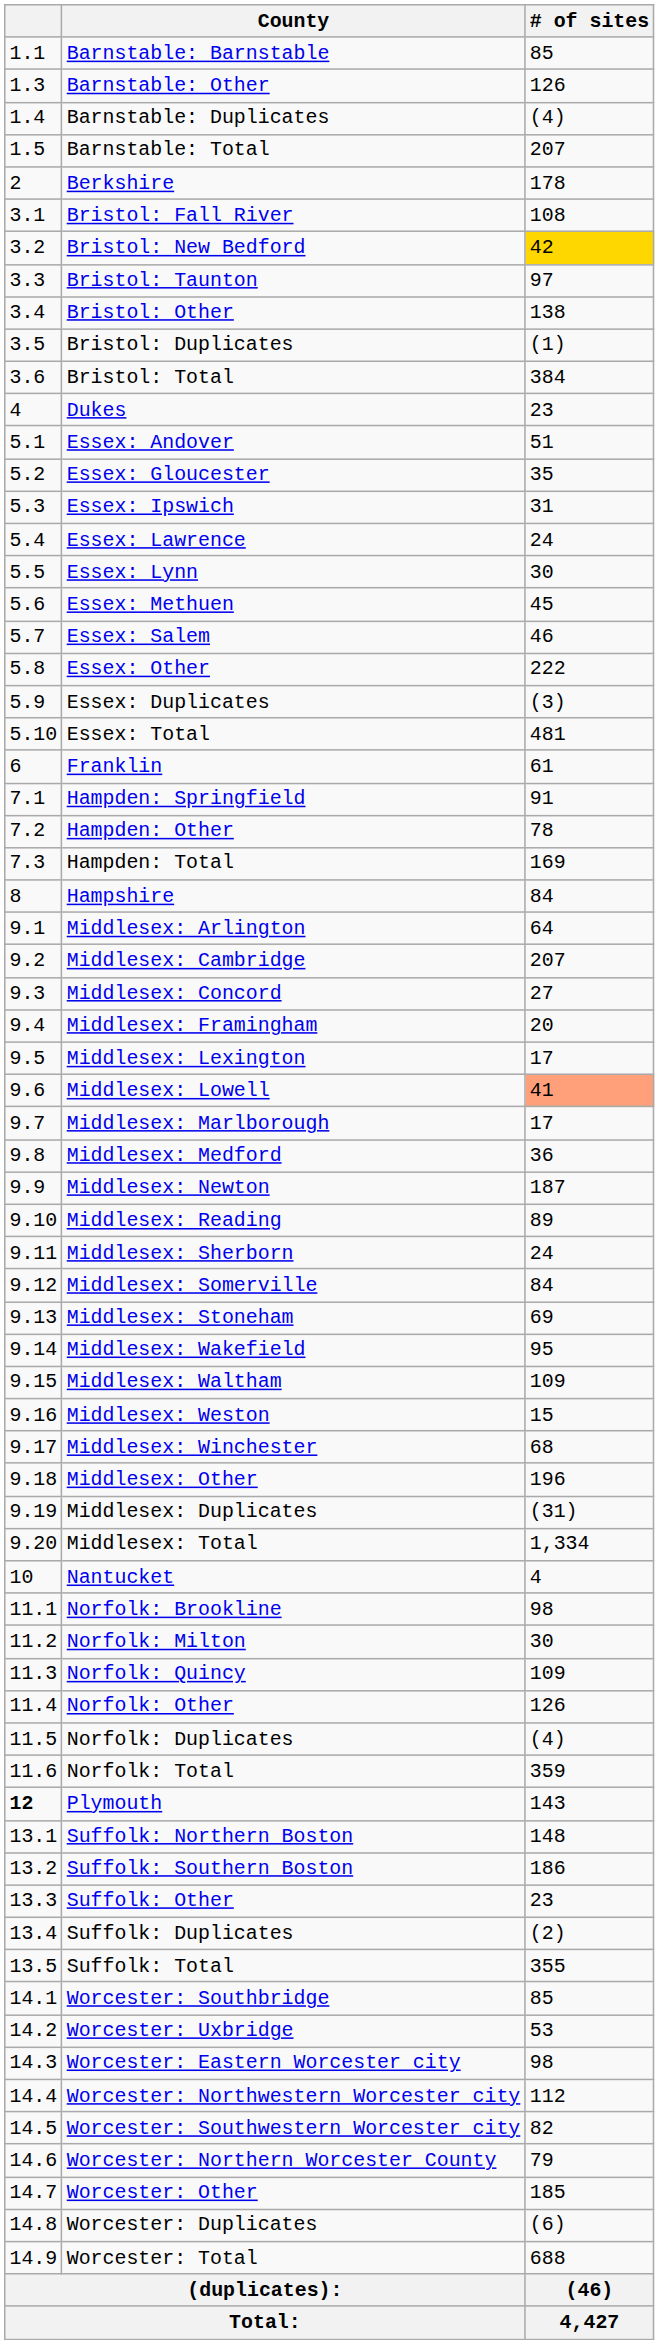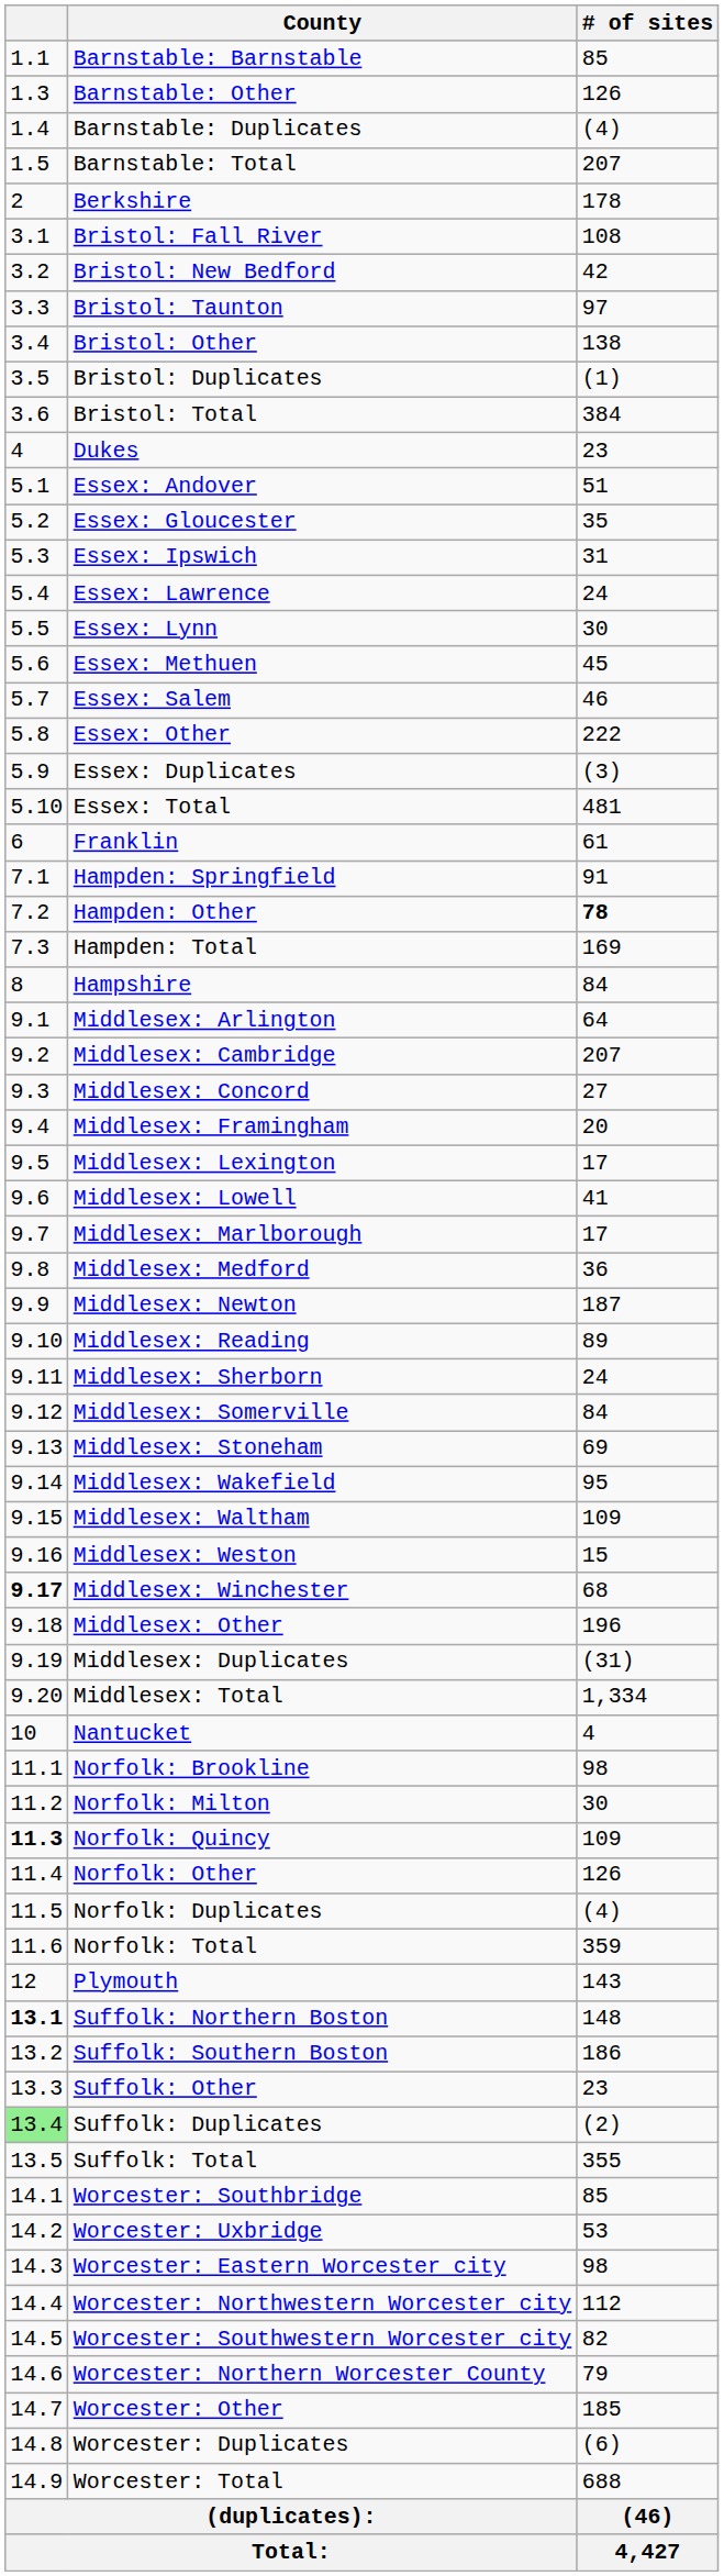Bristol: New Bedford | # of sites: gold background -> no background
Hampden: Other | # of sites: normal -> bold
Middlesex: Lowell | # of sites: lightsalmon background -> no background
Middlesex: Winchester | column 1: normal -> bold
Norfolk: Quincy | column 1: normal -> bold
Plymouth | column 1: bold -> normal
Suffolk: Northern Boston | column 1: normal -> bold
Suffolk: Duplicates | column 1: no background -> lightgreen background
